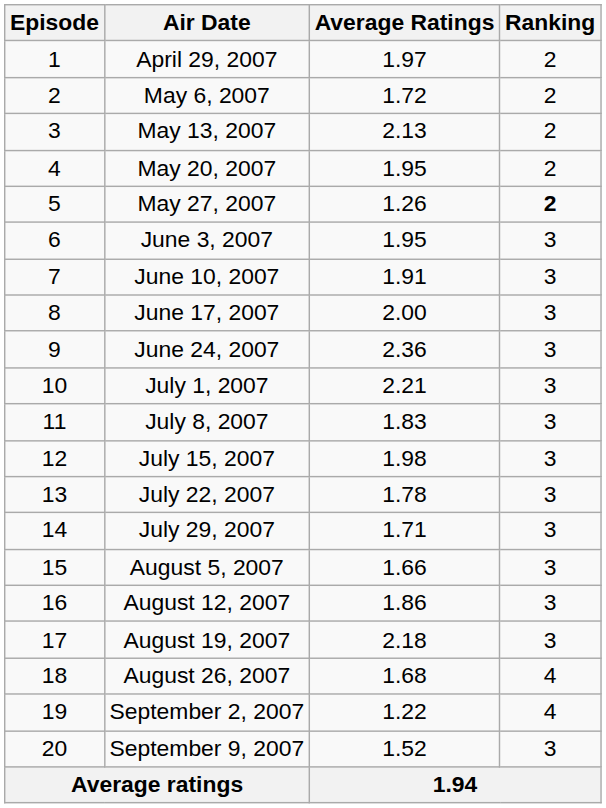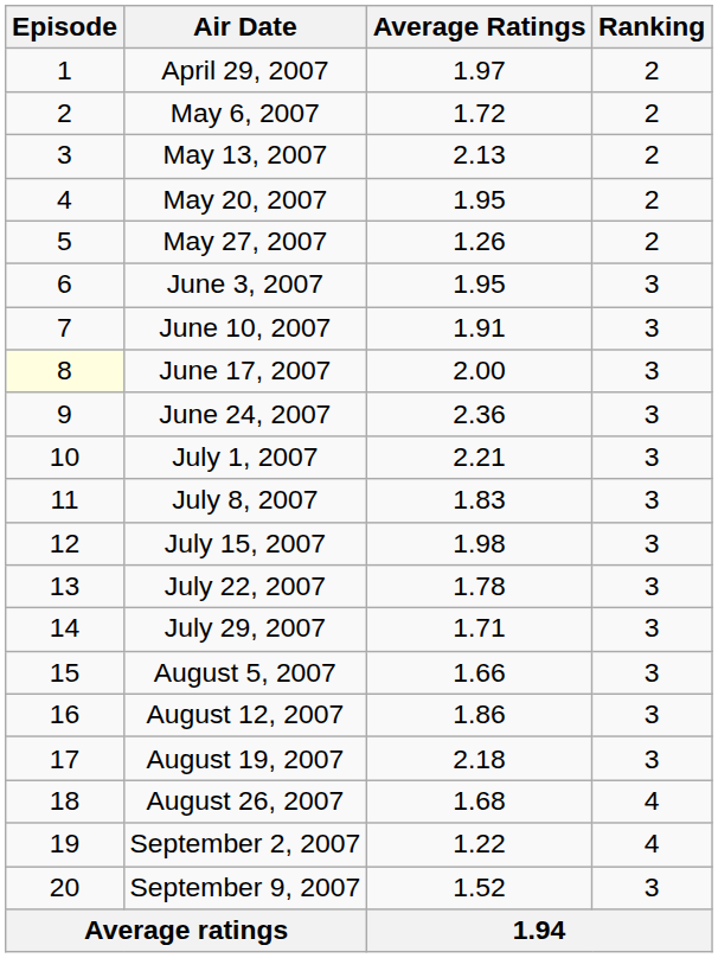May 27, 2007 | Ranking: bold -> normal
June 17, 2007 | Episode: no background -> lightyellow background
